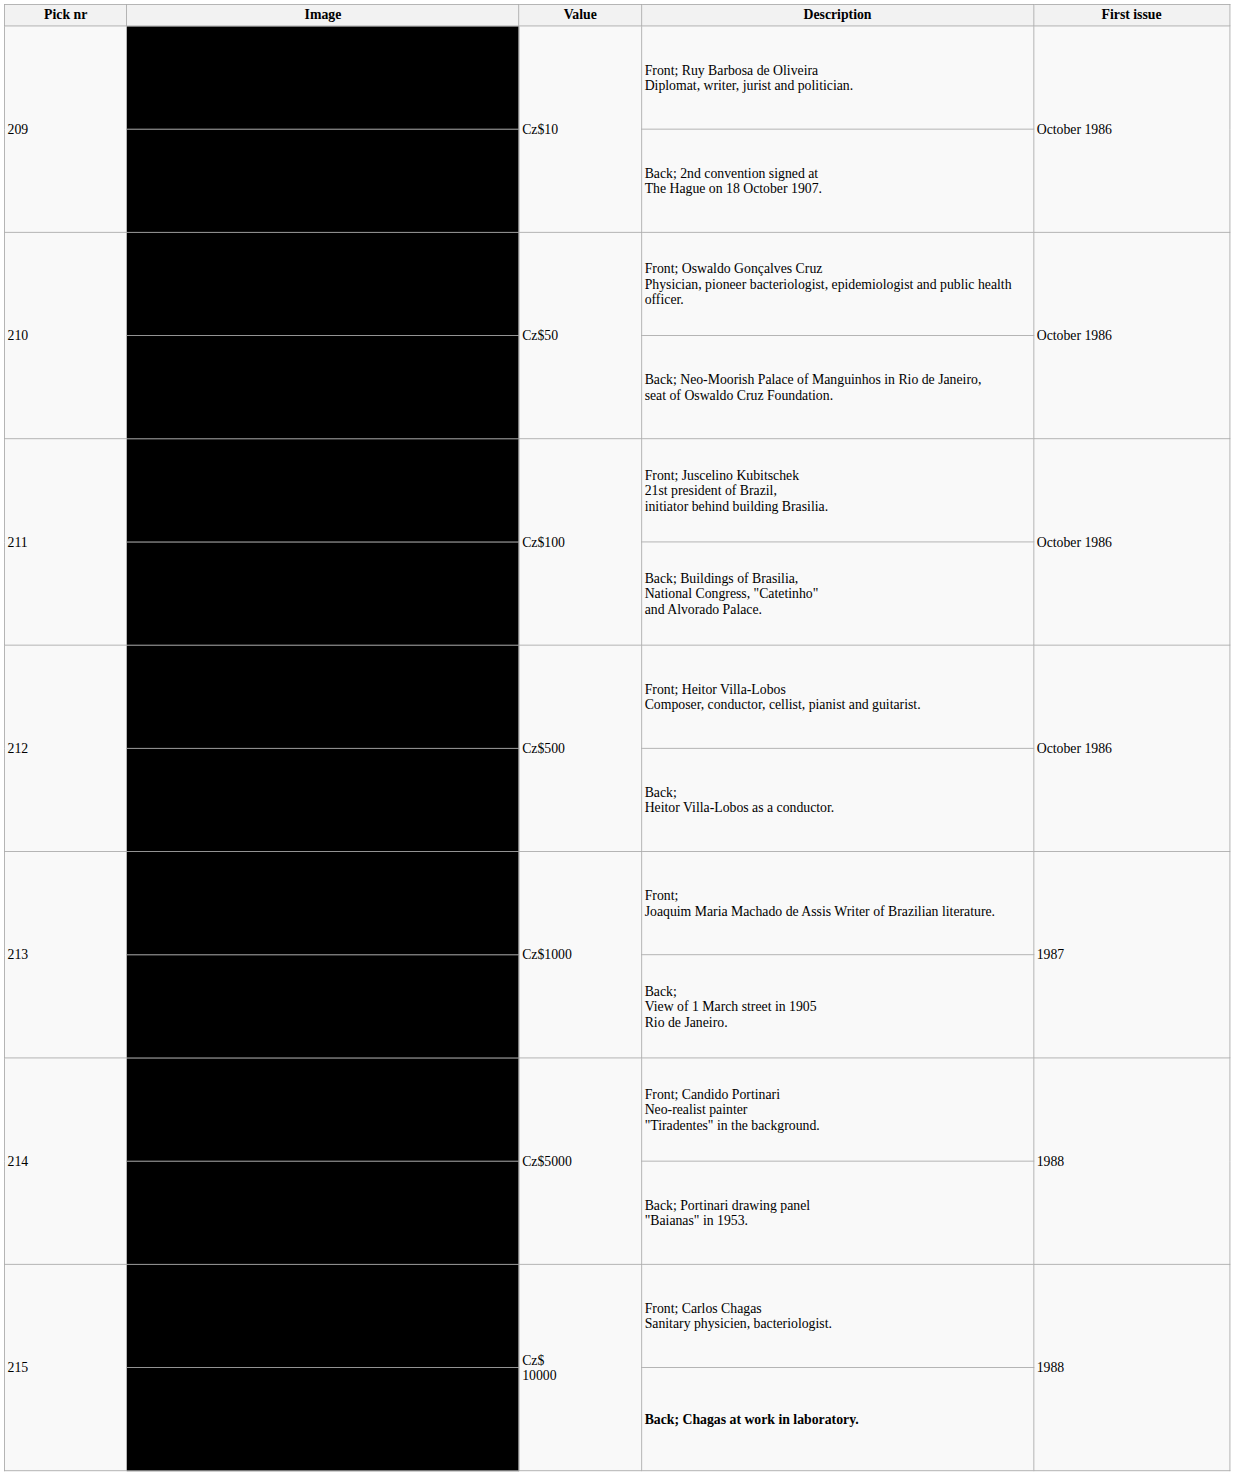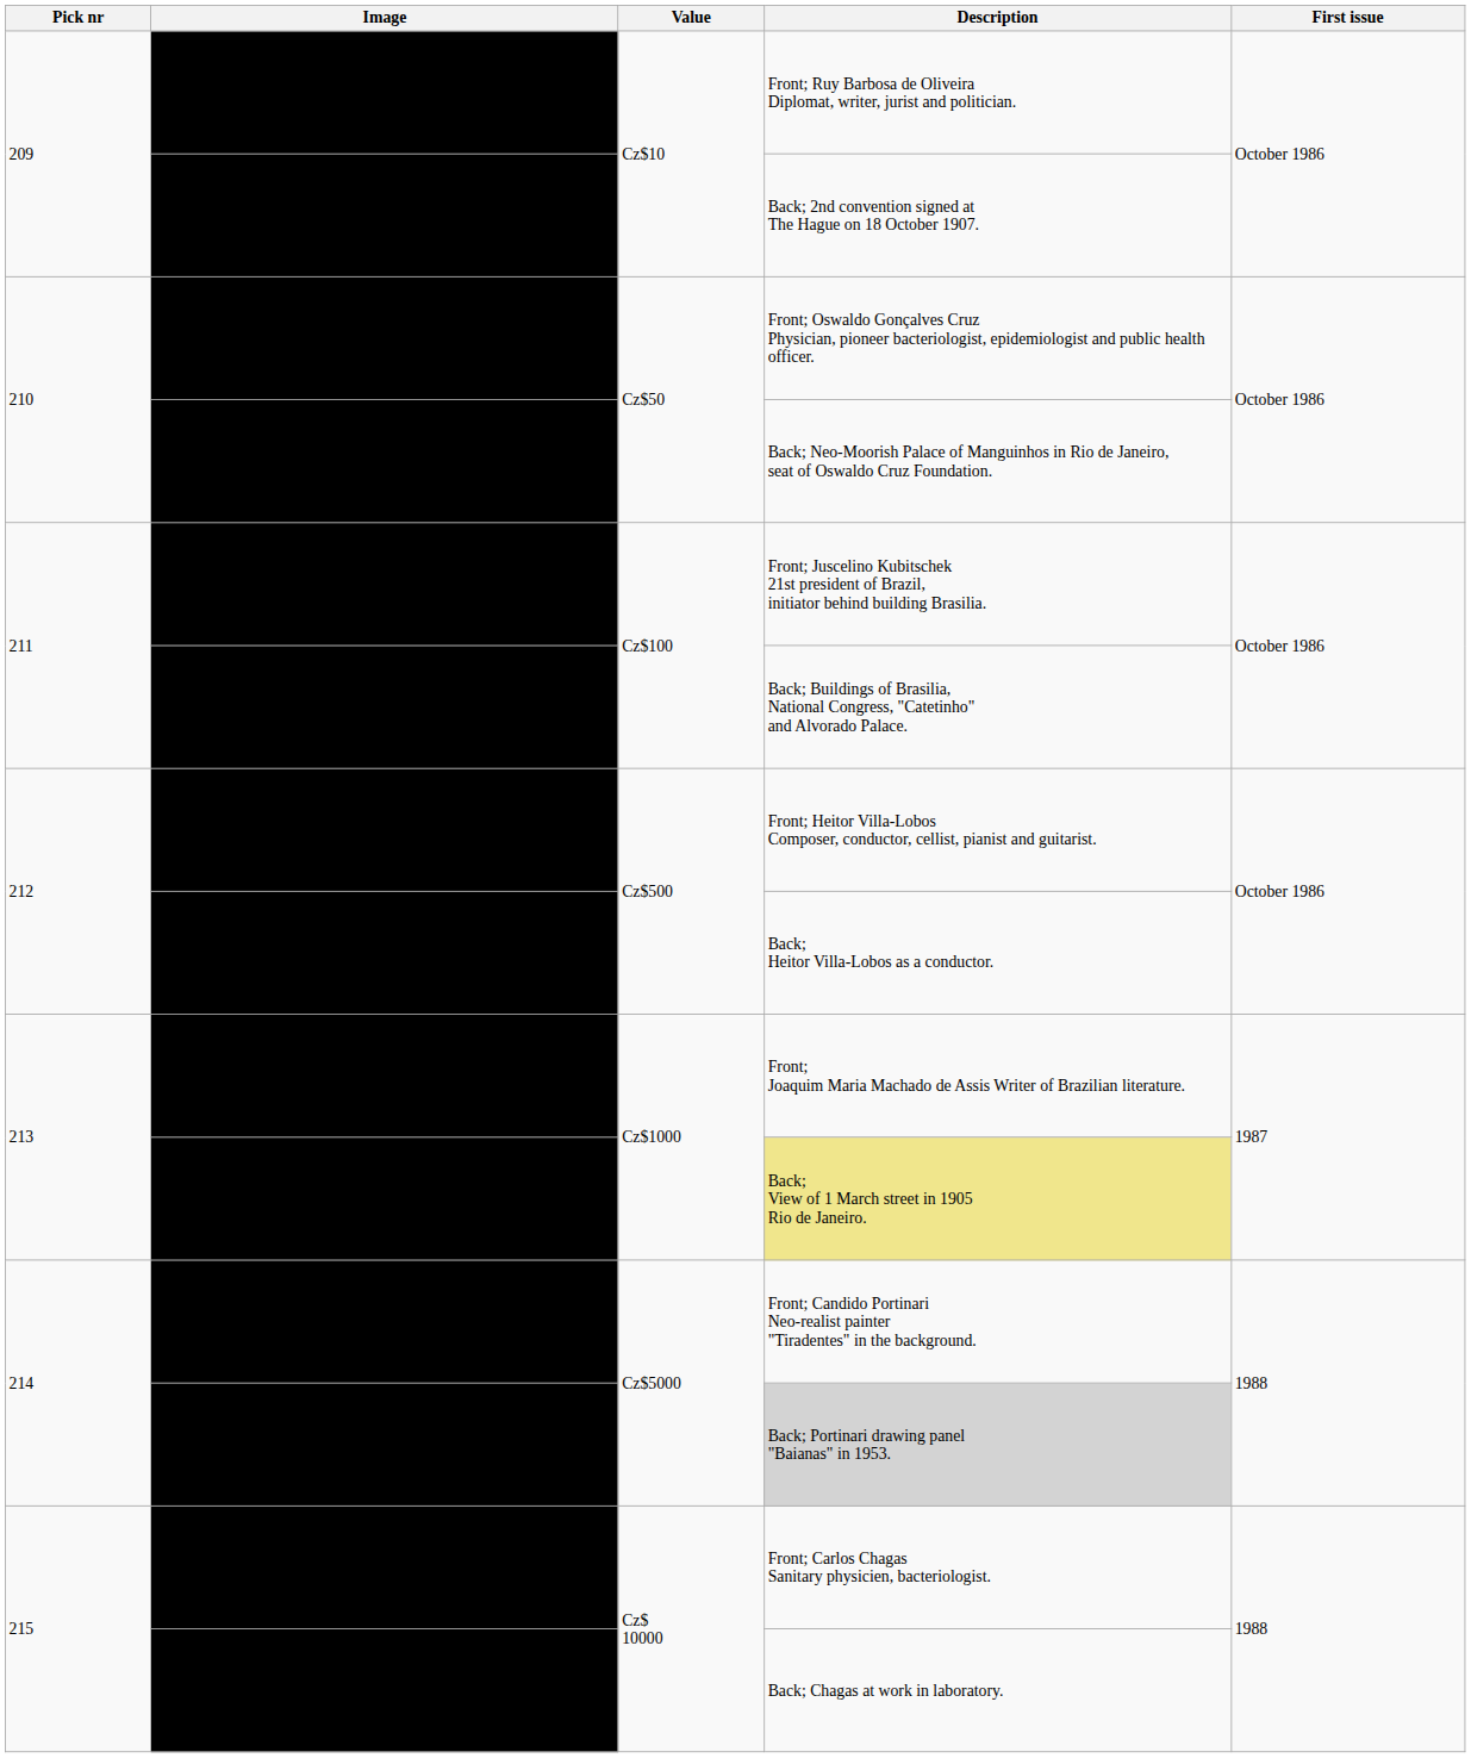Back; View of 1 March street in 1905 Rio de Janeiro. | Description: no background -> khaki background
Back; Portinari drawing panel "Baianas" in 1953. | Description: no background -> lightgrey background
Back; Chagas at work in laboratory. | Description: bold -> normal
